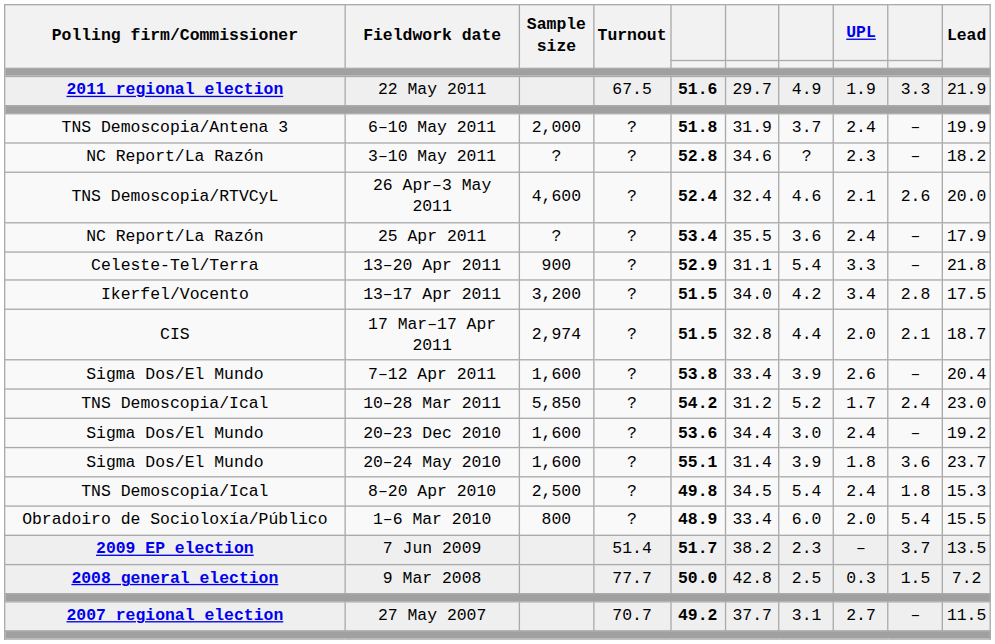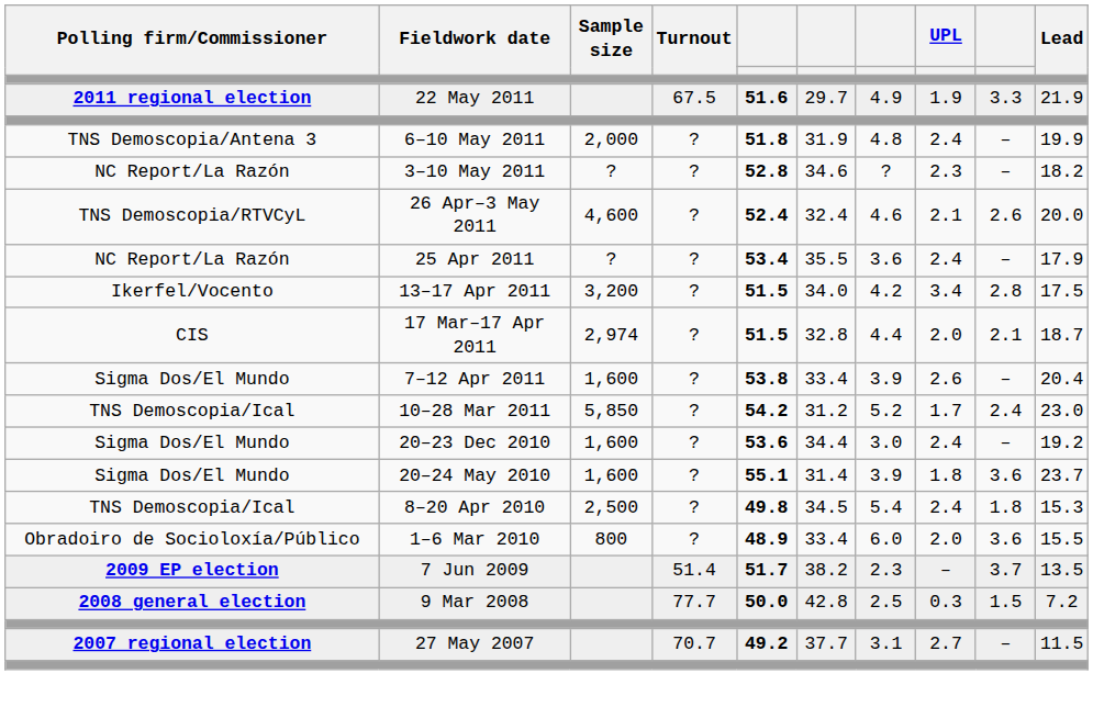6–10 May 2011 | column 7: 3.7 -> 4.8
- row: Celeste-Tel/Terra | 13–20 Apr 2011 | 900 | ? | 52.9 | 31.1 | 5.4 | 3.3 | – | 21.8
1–6 Mar 2010 | column 9: 5.4 -> 3.6
